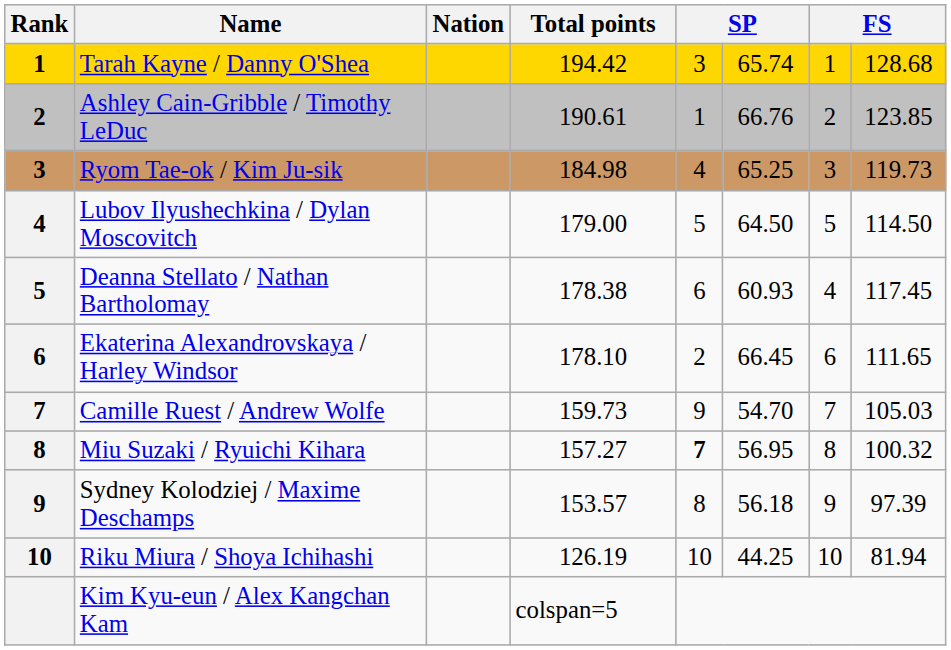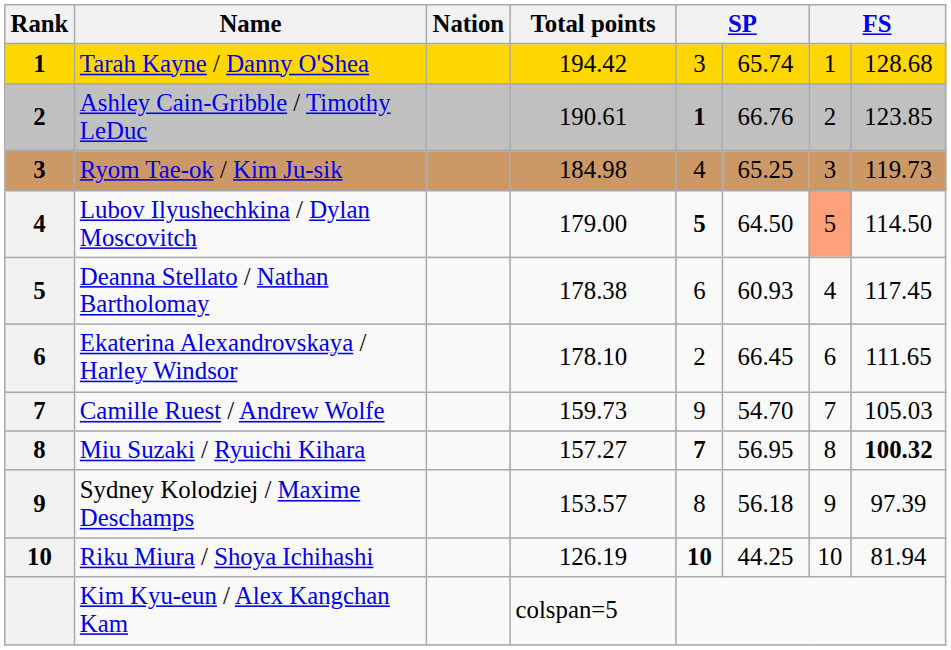Ashley Cain-Gribble / Timothy LeDuc | column 5: normal -> bold
Lubov Ilyushechkina / Dylan Moscovitch | column 5: normal -> bold
Lubov Ilyushechkina / Dylan Moscovitch | column 7: no background -> lightsalmon background
Miu Suzaki / Ryuichi Kihara | column 8: normal -> bold
Riku Miura / Shoya Ichihashi | column 5: normal -> bold
